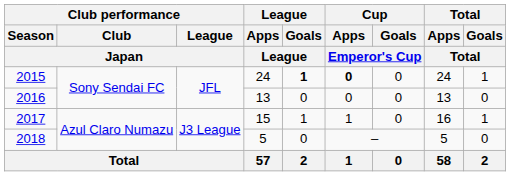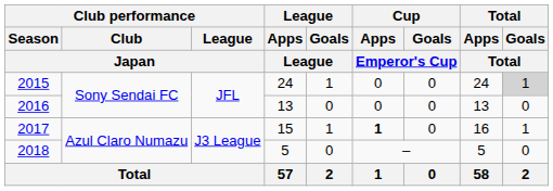2015 | League / Goals / League: bold -> normal
2015 | Cup / Apps / Emperor's Cup: bold -> normal
2015 | Total / Goals / Total: no background -> lightgrey background
2017 | Cup / Apps / Emperor's Cup: normal -> bold
